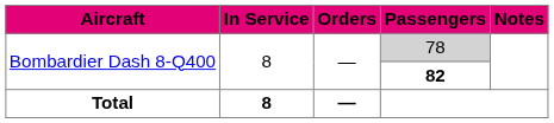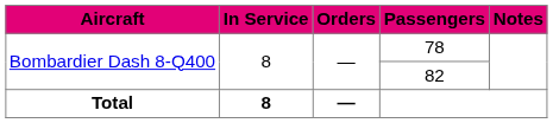78 | Passengers: lightgrey background -> no background
82 | Passengers: bold -> normal
